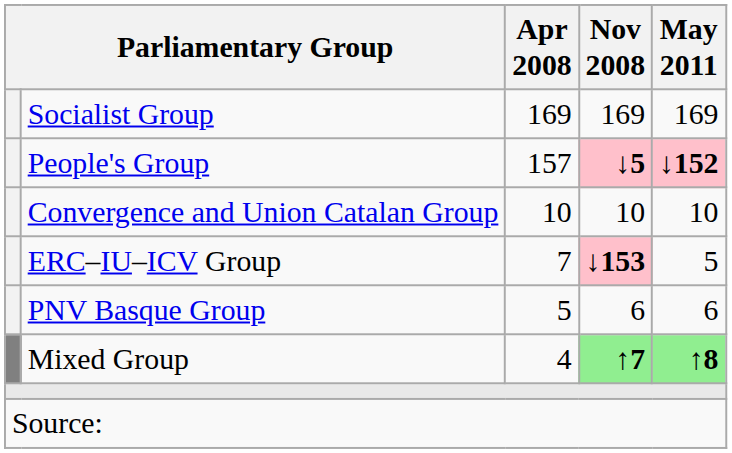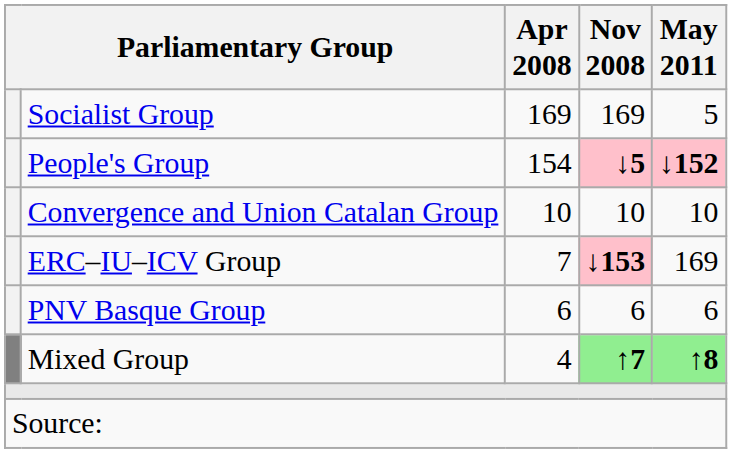Socialist Group | May 2011: 169 -> 5
People's Group | Apr 2008: 157 -> 154
ERC–IU–ICV Group | May 2011: 5 -> 169
PNV Basque Group | Apr 2008: 5 -> 6
